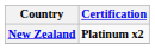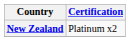New Zealand | Certification: bold -> normal
